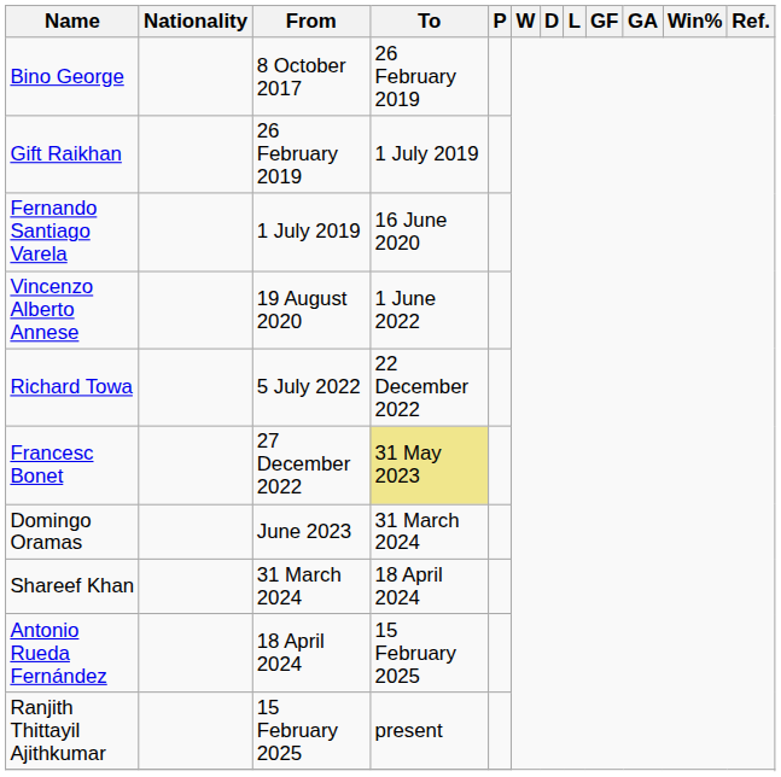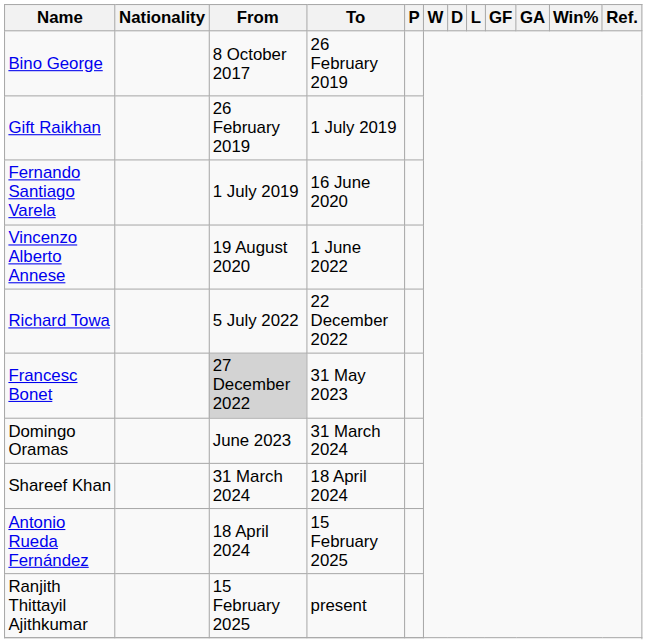Francesc Bonet | From: no background -> lightgrey background
Francesc Bonet | To: khaki background -> no background
